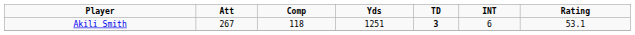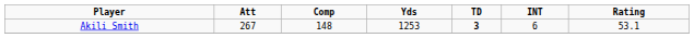Akili Smith | Comp: 118 -> 148
Akili Smith | Yds: 1251 -> 1253
